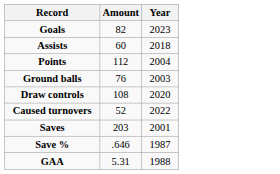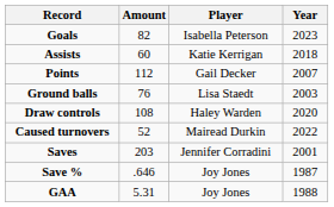+ column: Player | Isabella Peterson | Katie Kerrigan | Gail Decker | Lisa Staedt | Haley Warden | Mairead Durkin | Jennifer Corradini | Joy Jones | Joy Jones
Points | Year: 2004 -> 2007
